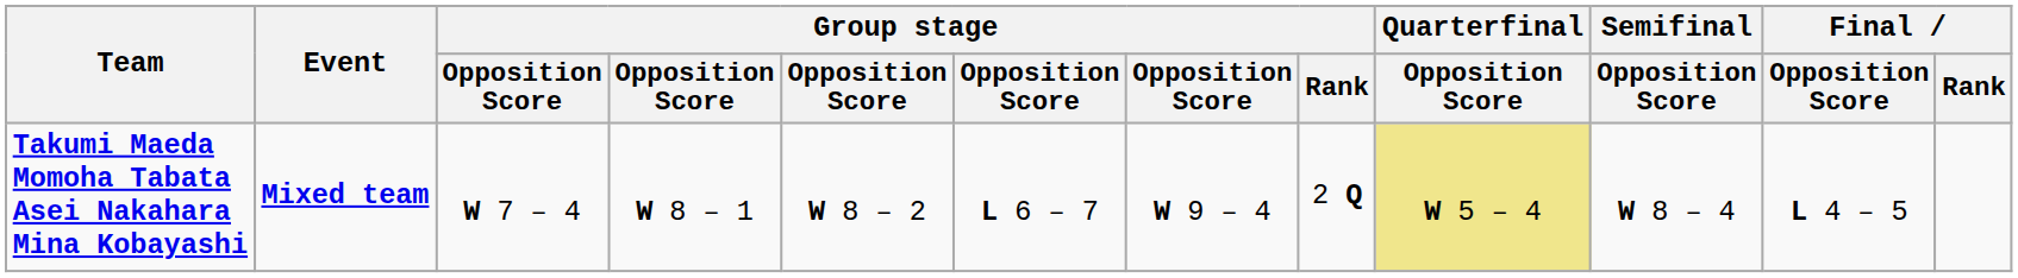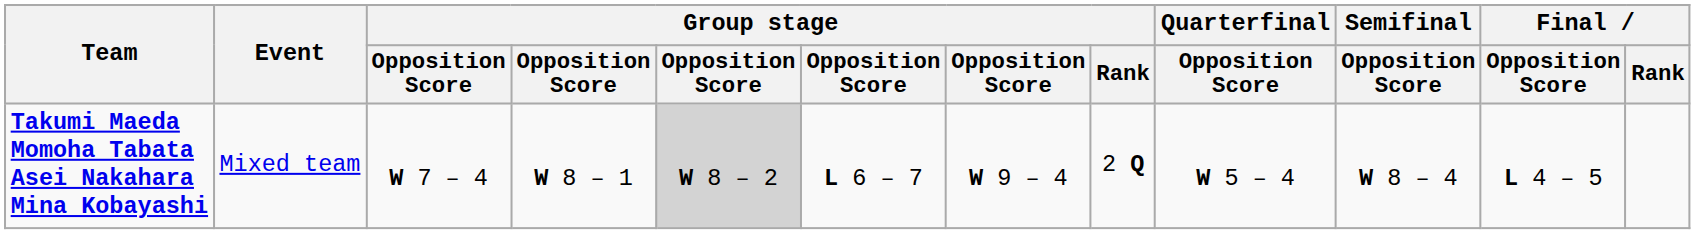Takumi Maeda Momoha Tabata Asei Nakahara Mina Kobayashi | Event: bold -> normal
Takumi Maeda Momoha Tabata Asei Nakahara Mina Kobayashi | column 5: no background -> lightgrey background
Takumi Maeda Momoha Tabata Asei Nakahara Mina Kobayashi | Quarterfinal / Opposition Score: khaki background -> no background
